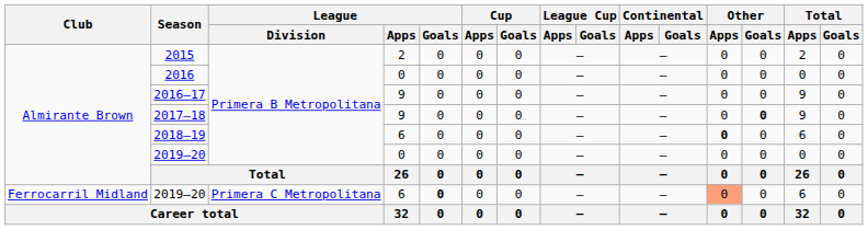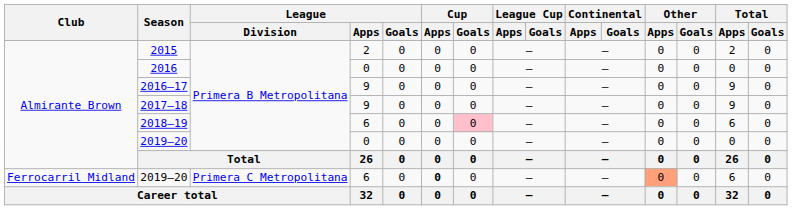2017–18 | Other / Goals: bold -> normal
2018–19 | Cup / Goals: no background -> pink background
2018–19 | Other / Apps: bold -> normal
2019–20 / 6 | League / Goals: bold -> normal
2019–20 / 6 | Cup / Apps: normal -> bold
